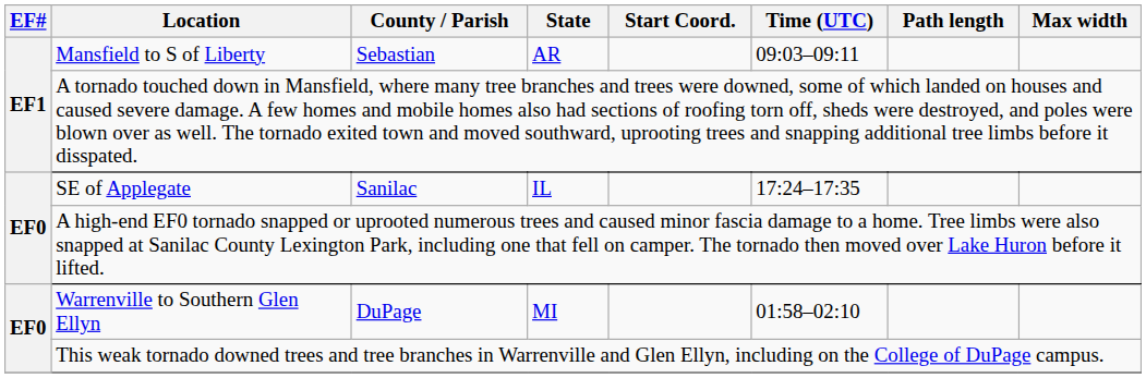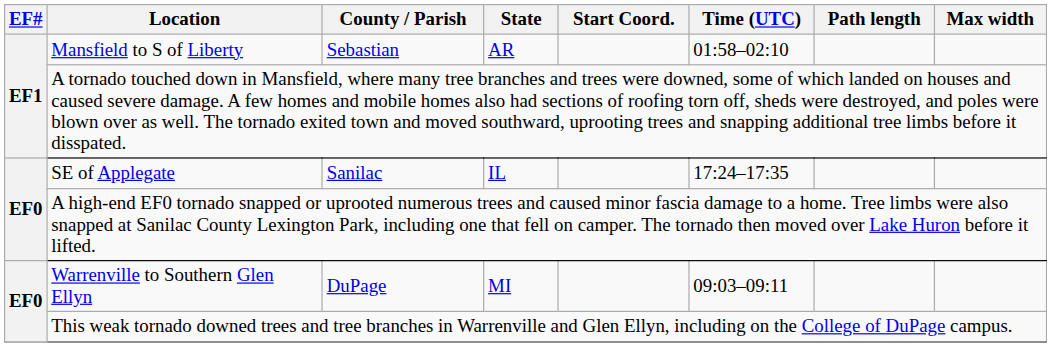Mansfield to S of Liberty | Time (UTC): 09:03–09:11 -> 01:58–02:10
Warrenville to Southern Glen Ellyn | Time (UTC): 01:58–02:10 -> 09:03–09:11
